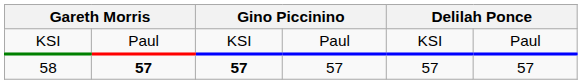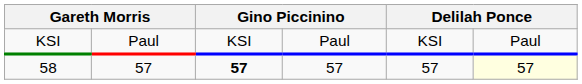58 | column 2: bold -> normal
58 | column 6: no background -> lightyellow background
